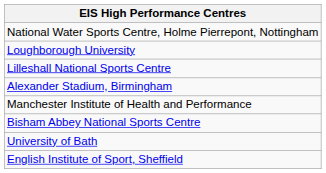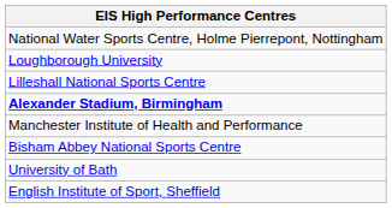row 5 | column 1: normal -> bold
